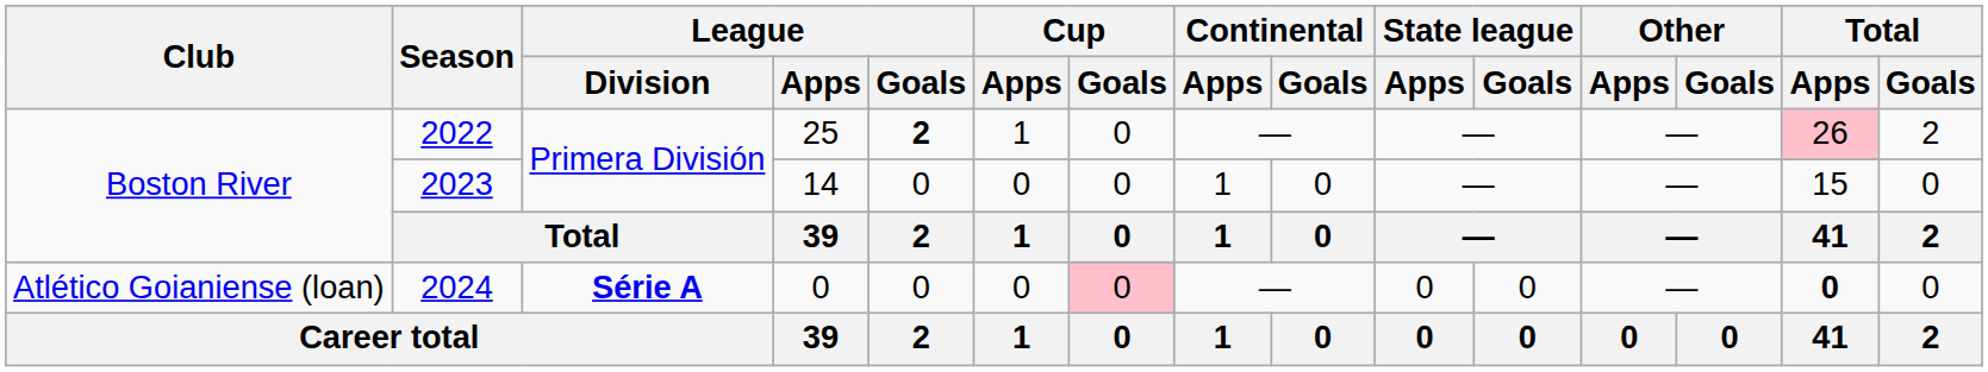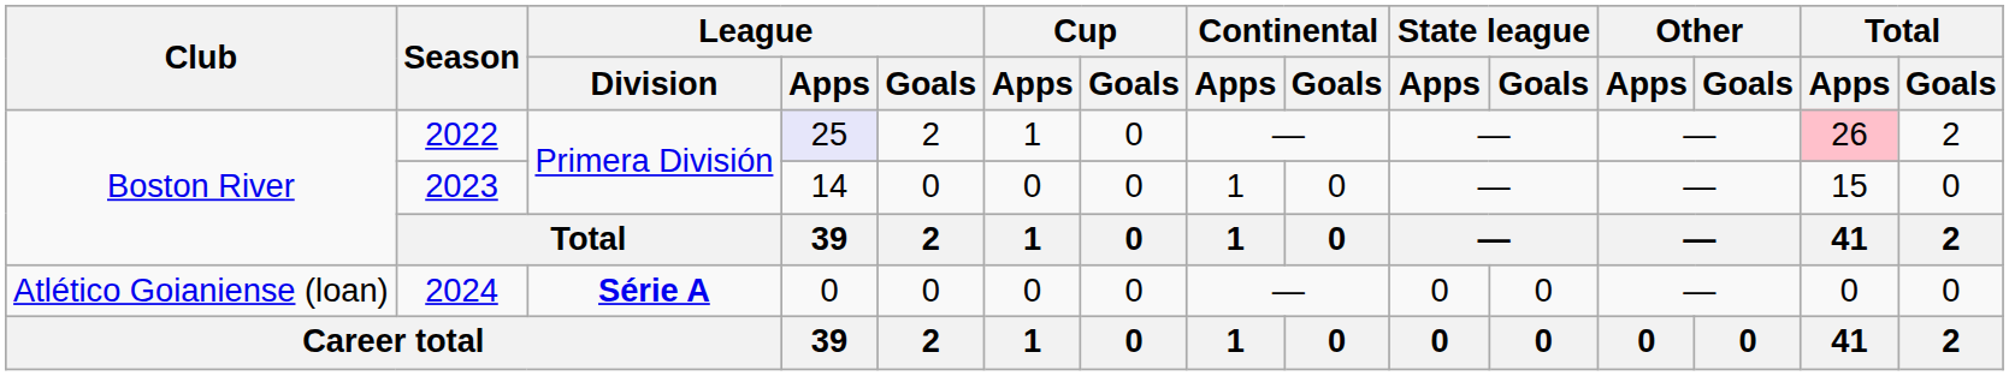2022 | League / Apps: no background -> lavender background
2022 | League / Goals: bold -> normal
2024 | Cup / Goals: pink background -> no background
2024 | Total / Apps: bold -> normal
